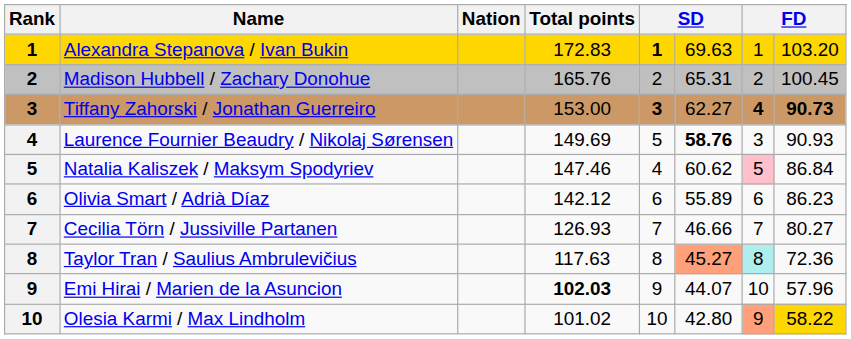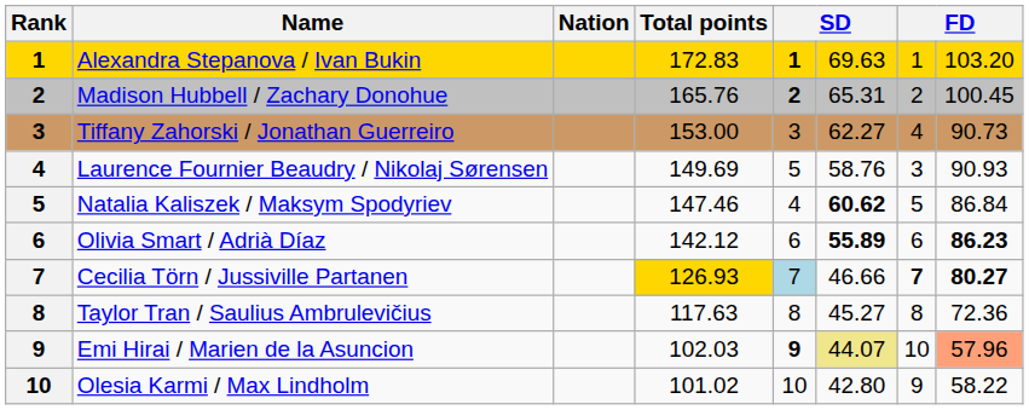Madison Hubbell / Zachary Donohue | column 5: normal -> bold
Tiffany Zahorski / Jonathan Guerreiro | column 5: bold -> normal
Tiffany Zahorski / Jonathan Guerreiro | column 7: bold -> normal
Tiffany Zahorski / Jonathan Guerreiro | column 8: bold -> normal
Laurence Fournier Beaudry / Nikolaj Sørensen | column 6: bold -> normal
Natalia Kaliszek / Maksym Spodyriev | column 6: normal -> bold
Natalia Kaliszek / Maksym Spodyriev | column 7: pink background -> no background
Olivia Smart / Adrià Díaz | column 6: normal -> bold
Olivia Smart / Adrià Díaz | column 8: normal -> bold
Cecilia Törn / Jussiville Partanen | Total points: no background -> gold background
Cecilia Törn / Jussiville Partanen | column 5: no background -> lightblue background
Cecilia Törn / Jussiville Partanen | column 7: normal -> bold
Cecilia Törn / Jussiville Partanen | column 8: normal -> bold
Taylor Tran / Saulius Ambrulevičius | column 6: lightsalmon background -> no background
Taylor Tran / Saulius Ambrulevičius | column 7: paleturquoise background -> no background
Emi Hirai / Marien de la Asuncion | Total points: bold -> normal
Emi Hirai / Marien de la Asuncion | column 5: normal -> bold
Emi Hirai / Marien de la Asuncion | column 6: no background -> khaki background
Emi Hirai / Marien de la Asuncion | column 8: no background -> lightsalmon background
Olesia Karmi / Max Lindholm | column 7: lightsalmon background -> no background
Olesia Karmi / Max Lindholm | column 8: gold background -> no background
